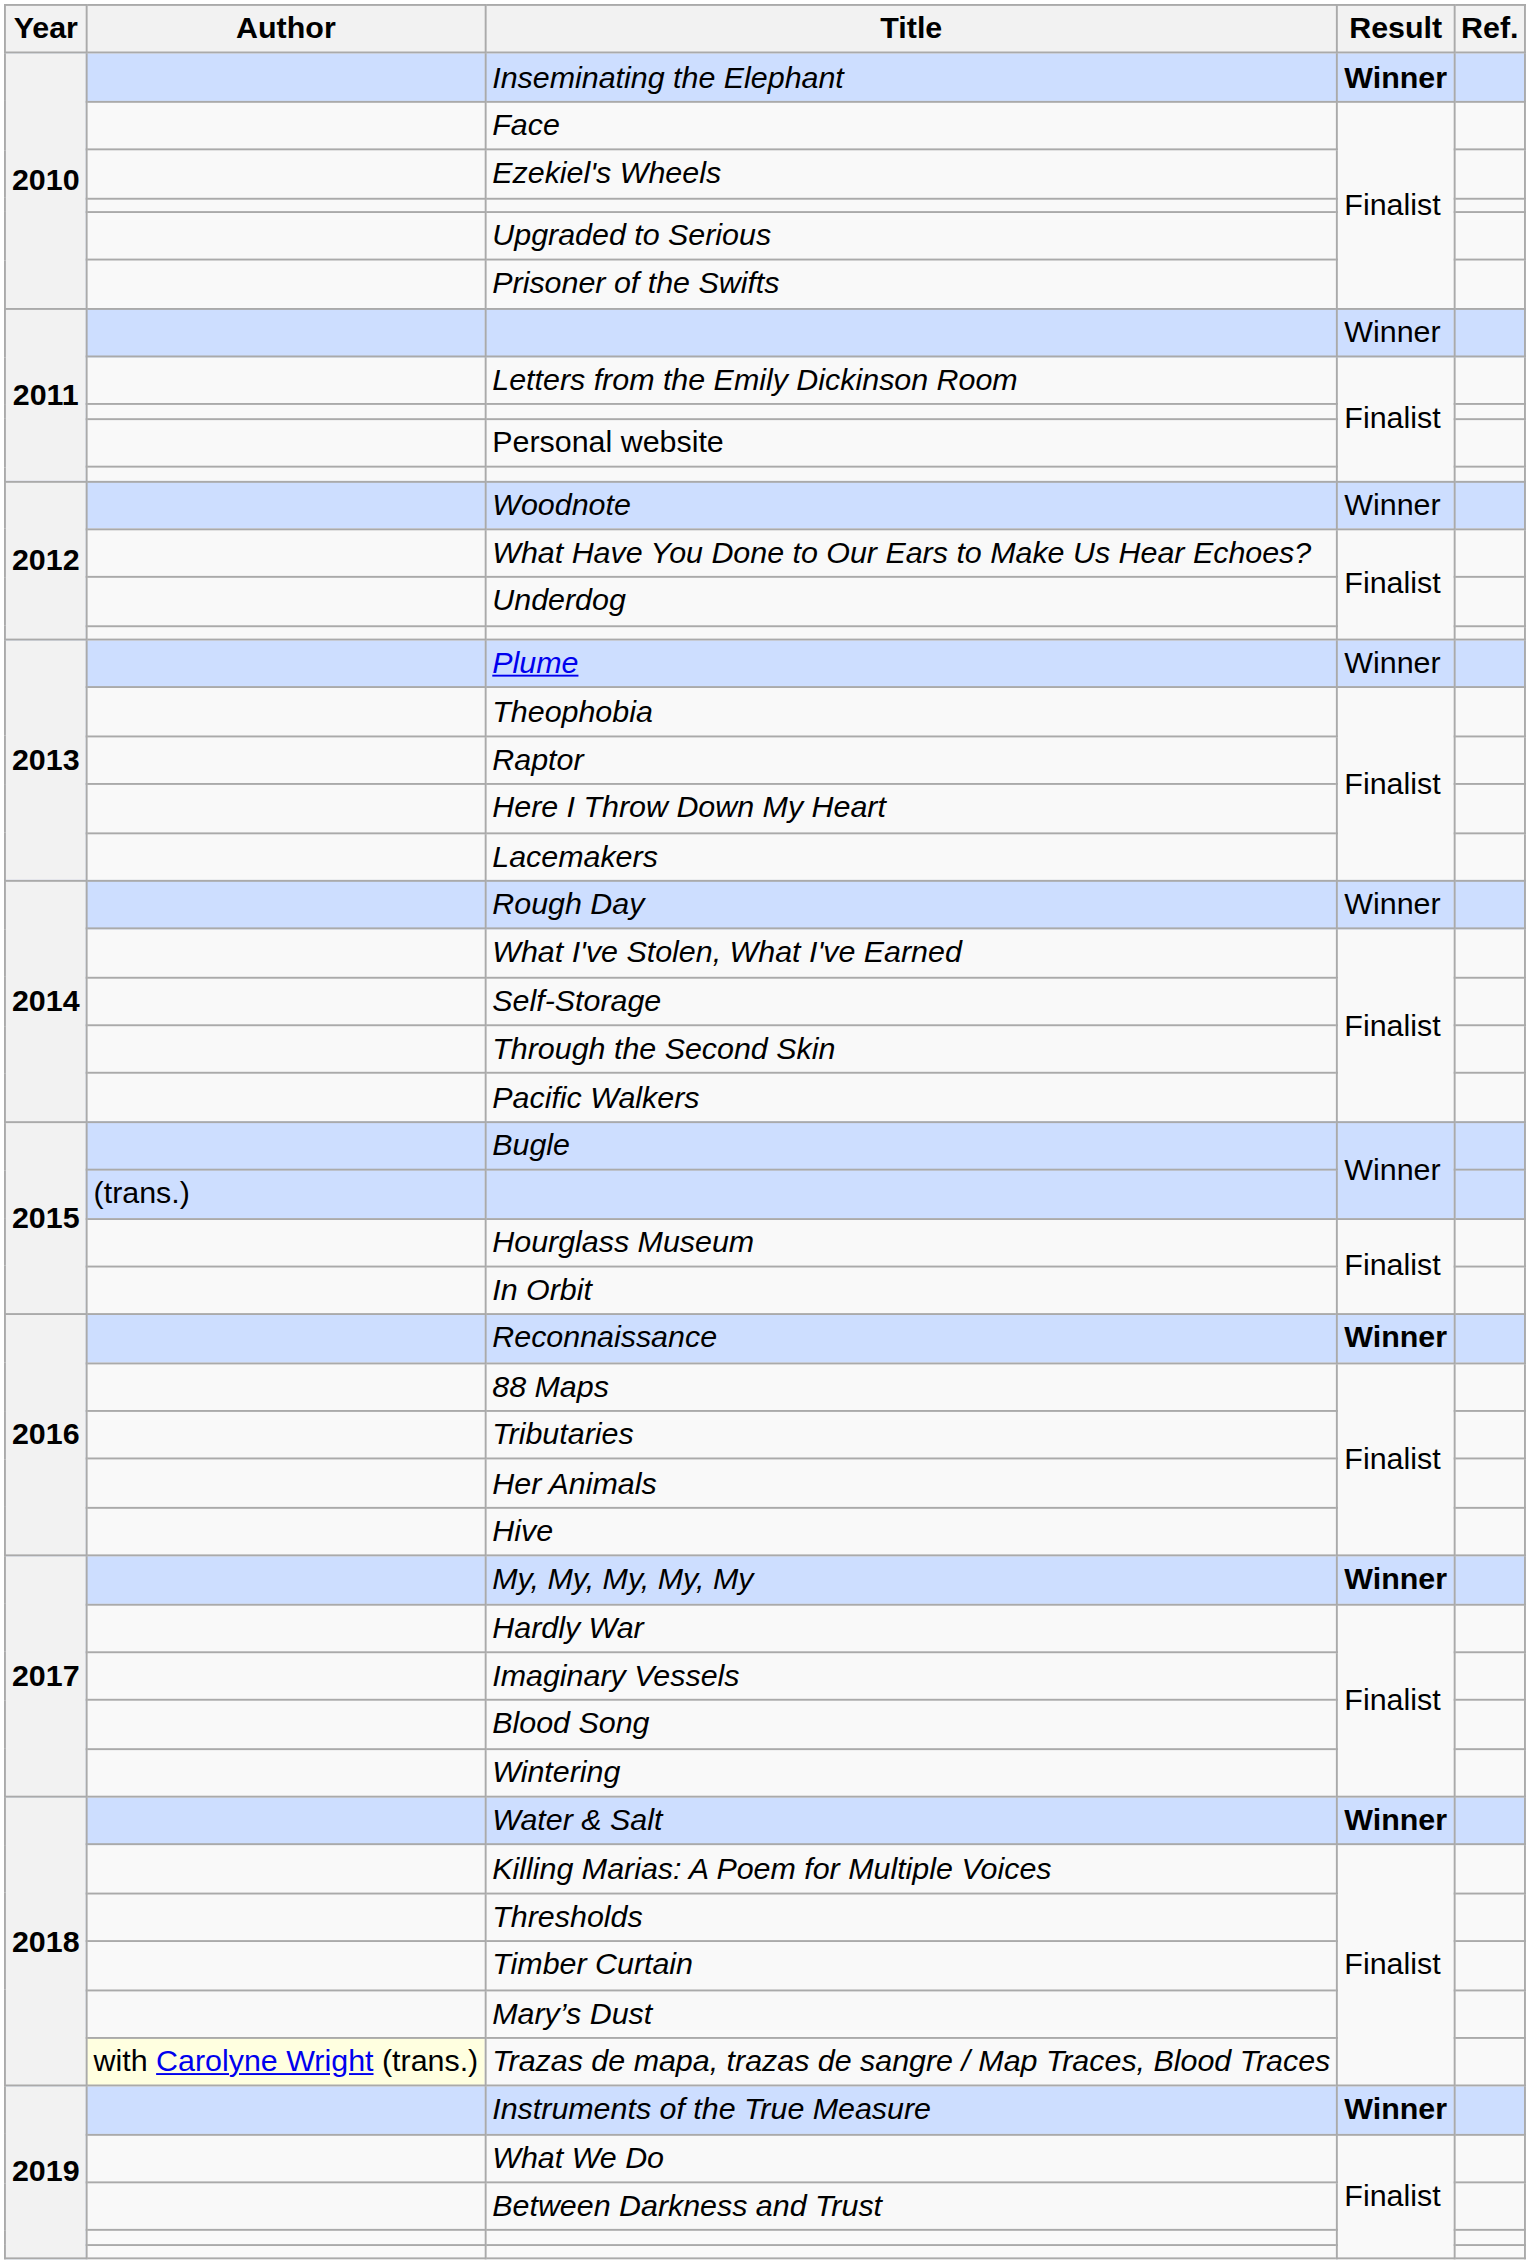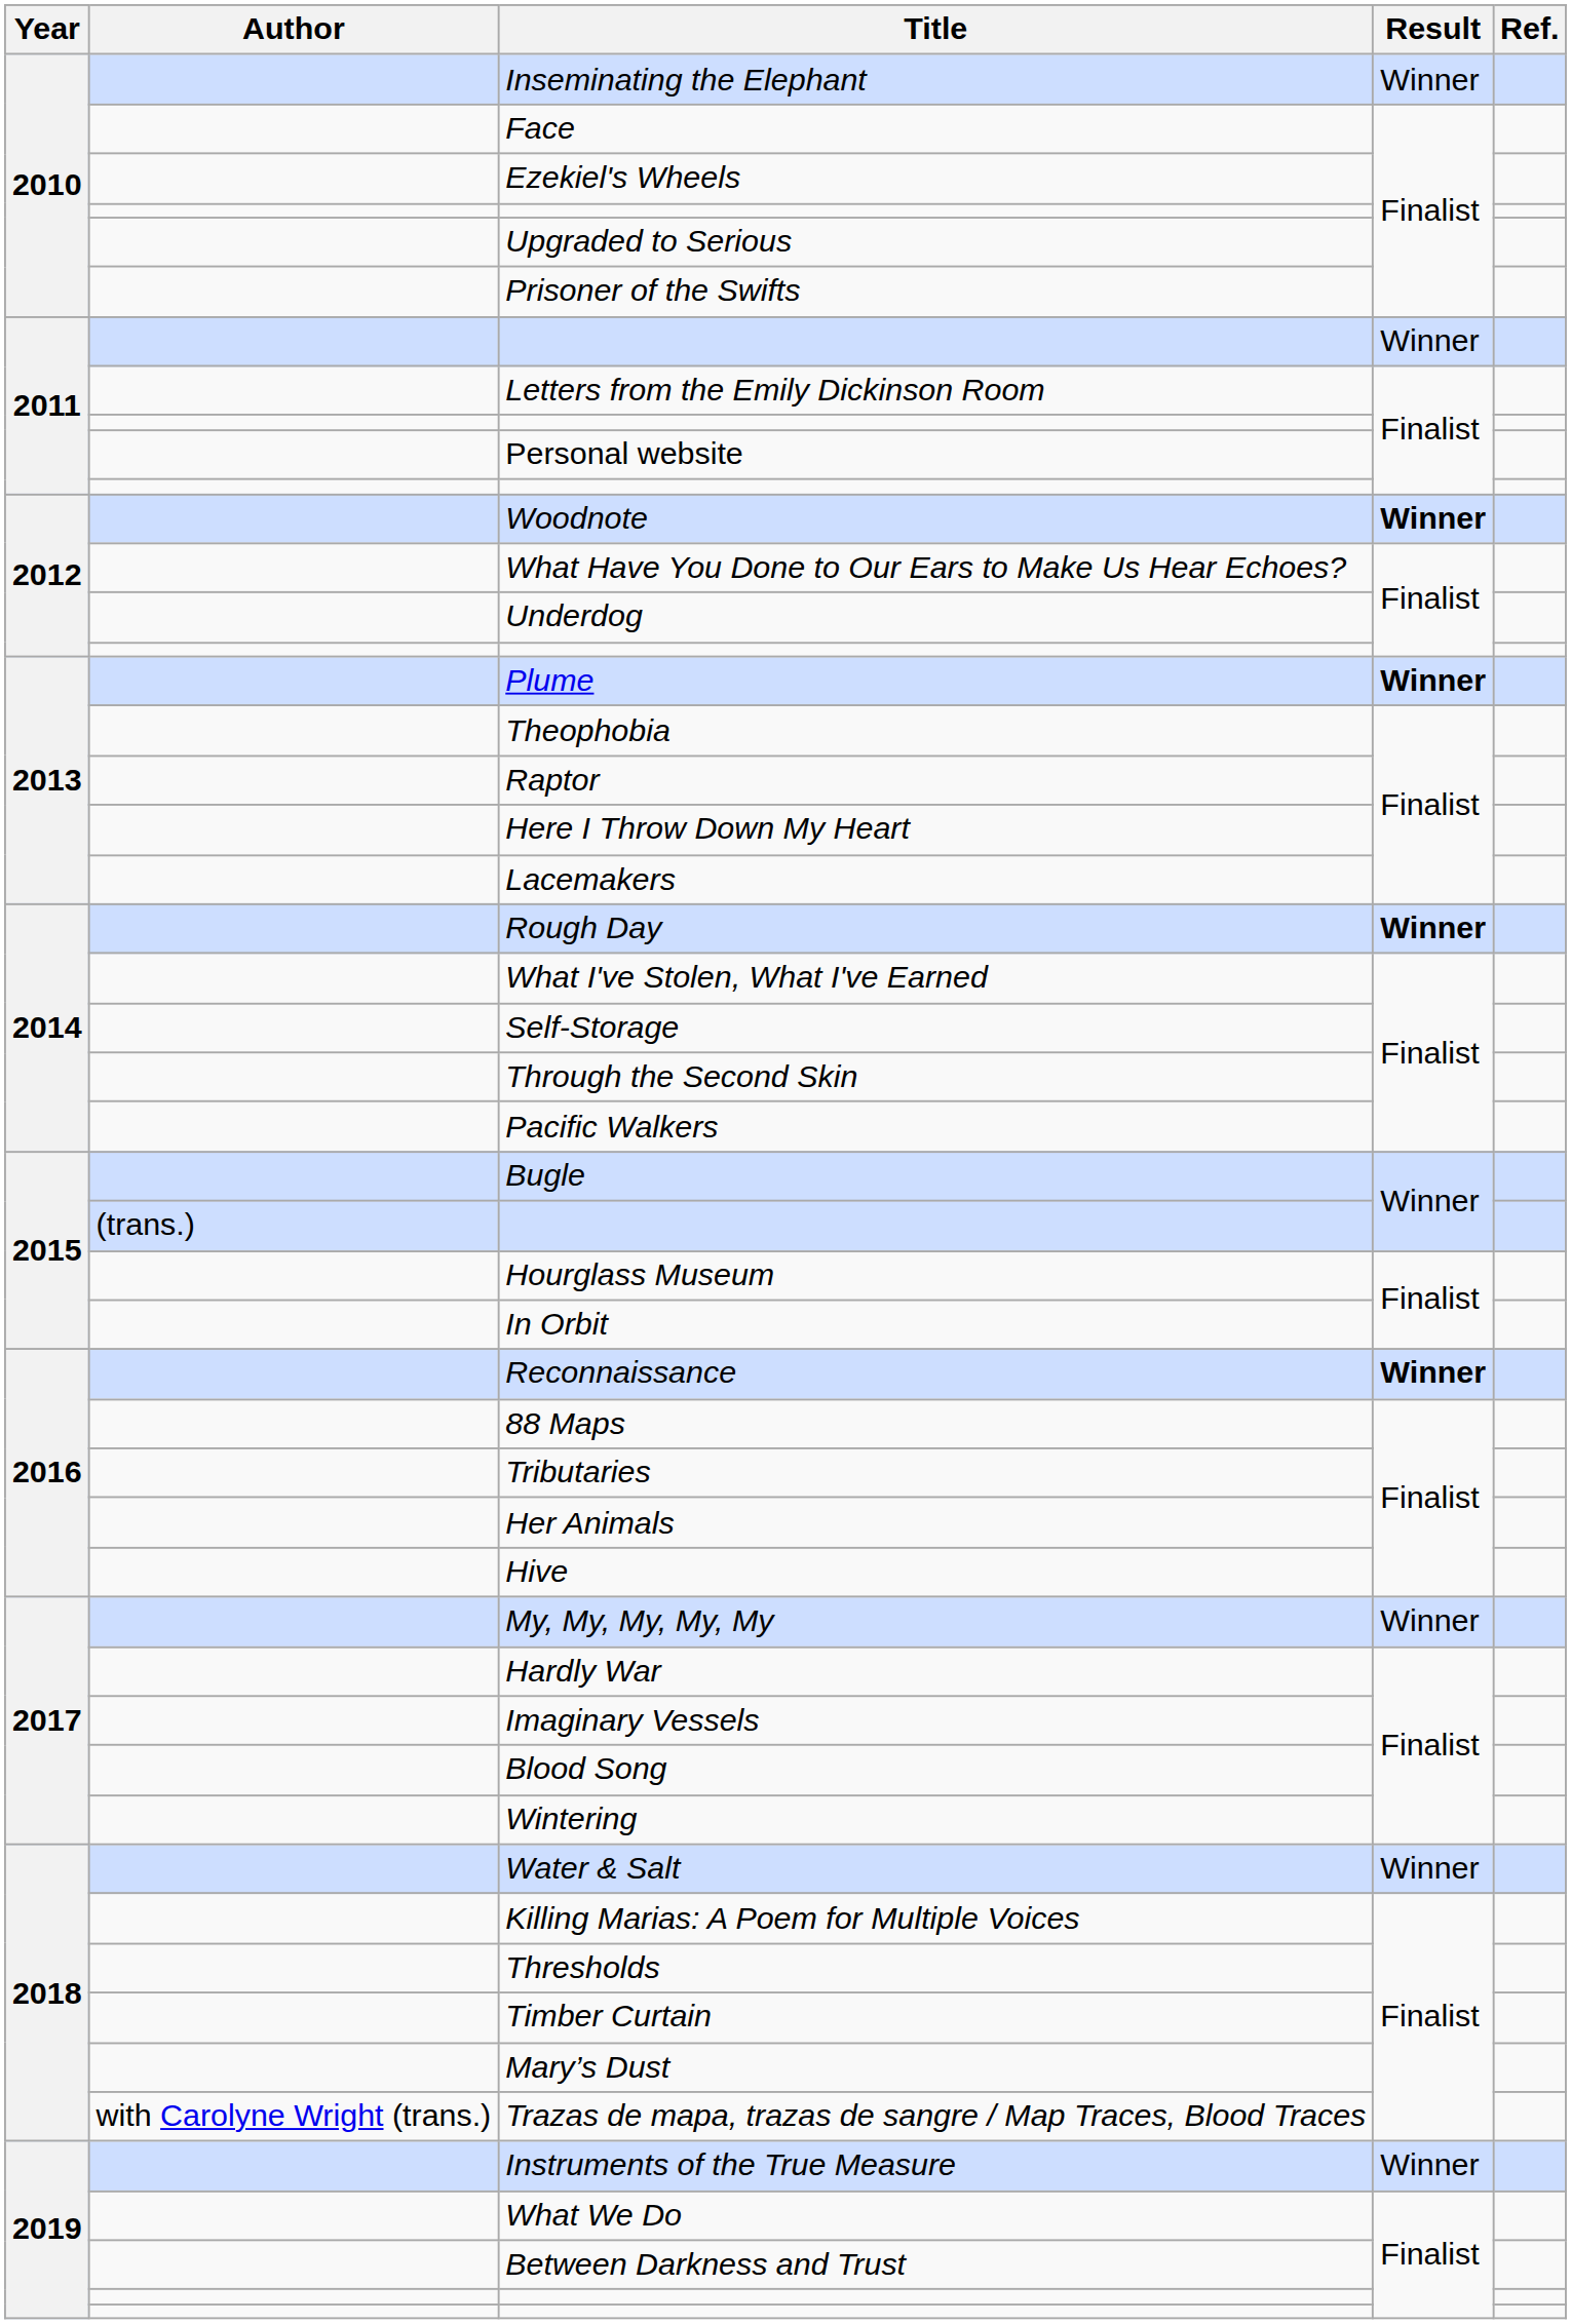Inseminating the Elephant | Result: bold -> normal
Woodnote | Result: normal -> bold
Plume | Result: normal -> bold
Rough Day | Result: normal -> bold
My, My, My, My, My | Result: bold -> normal
Water & Salt | Result: bold -> normal
Trazas de mapa, trazas de sangre / Map Traces, Blood Traces | Author: lightyellow background -> no background
Instruments of the True Measure | Result: bold -> normal
